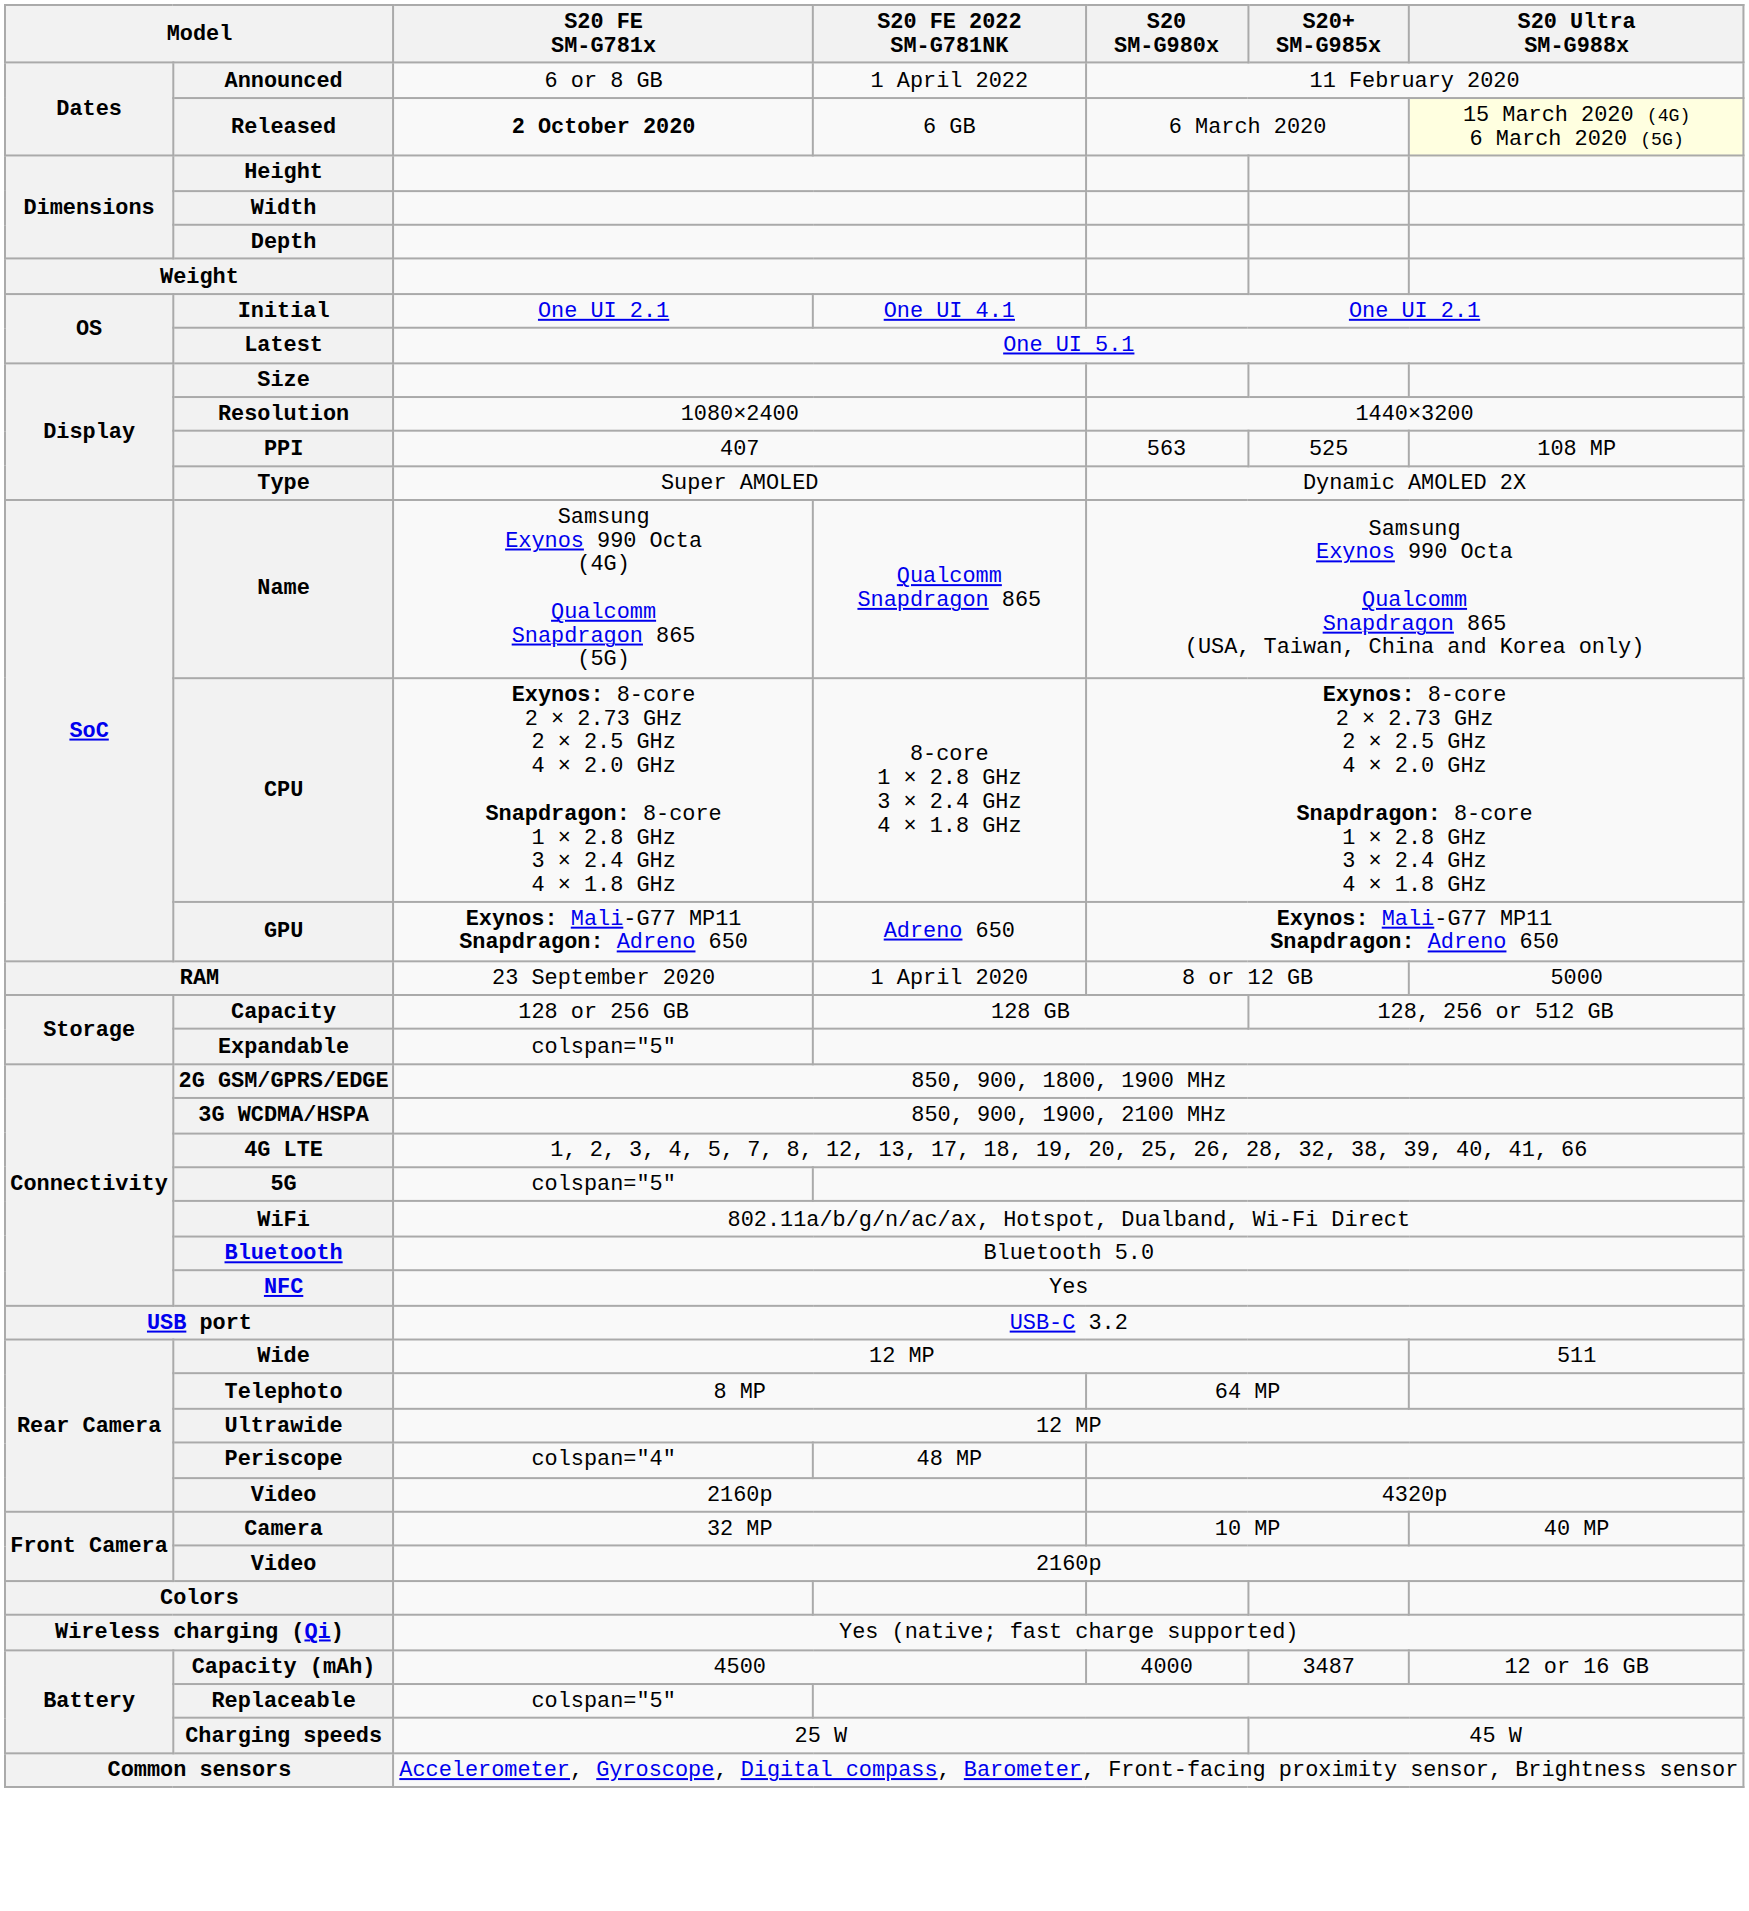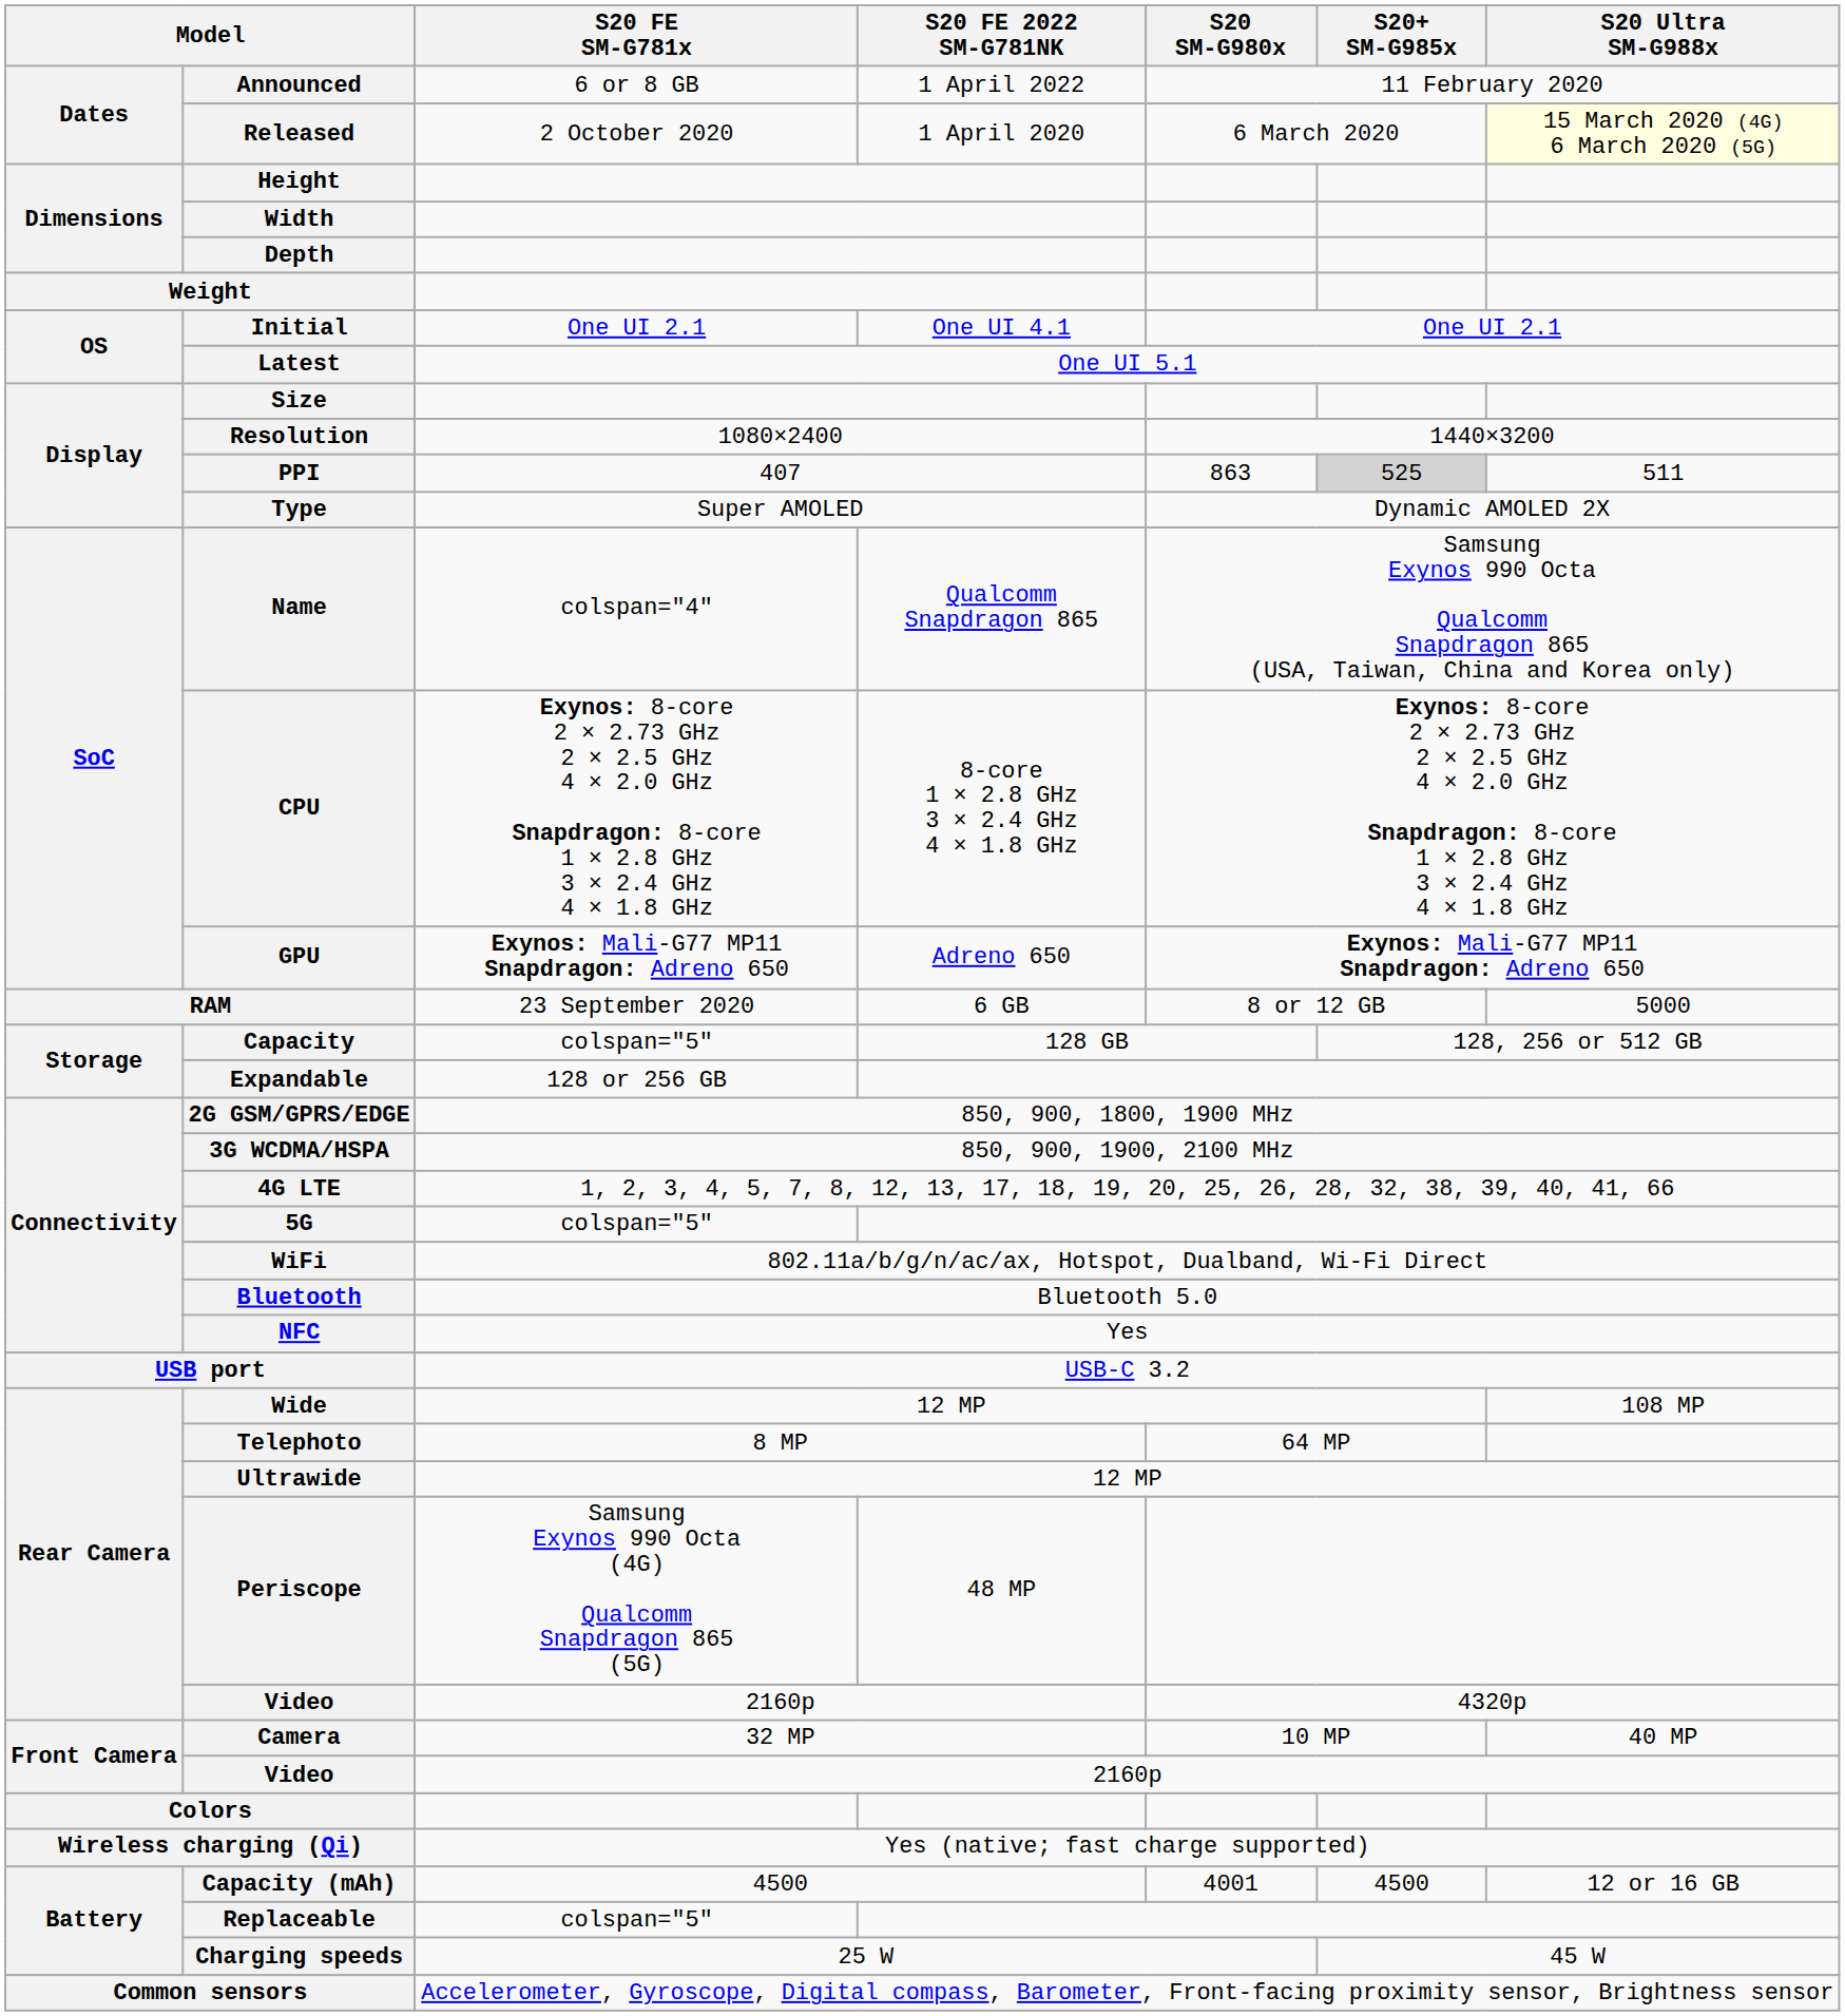Released | S20 FE SM-G781x: bold -> normal
Released | S20 FE 2022 SM-G781NK: 6 GB -> 1 April 2020
PPI | S20 SM-G980x: 563 -> 863
PPI | S20+ SM-G985x: no background -> lightgrey background
PPI | S20 Ultra SM-G988x: 108 MP -> 511
Name | S20 FE SM-G781x: Samsung Exynos 990 Octa (4G) Qualcomm Snapdragon 865 (5G) -> colspan="4"
RAM | S20 FE 2022 SM-G781NK: 1 April 2020 -> 6 GB
Capacity | S20 FE SM-G781x: 128 or 256 GB -> colspan="5"
Expandable | S20 FE SM-G781x: colspan="5" -> 128 or 256 GB
Wide | S20 Ultra SM-G988x: 511 -> 108 MP
Periscope | S20 FE SM-G781x: colspan="4" -> Samsung Exynos 990 Octa (4G) Qualcomm Snapdragon 865 (5G)
Capacity (mAh) | S20 SM-G980x: 4000 -> 4001
Capacity (mAh) | S20+ SM-G985x: 3487 -> 4500
